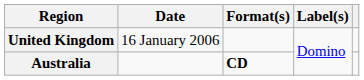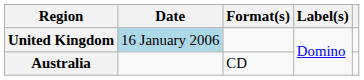United Kingdom | Date: no background -> lightblue background
Australia | Format(s): bold -> normal
